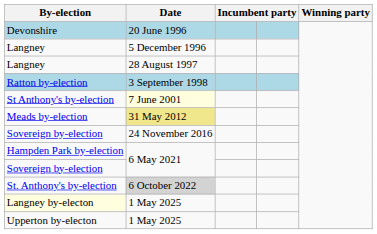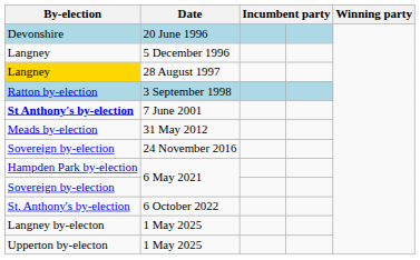Langney / 28 August 1997 | By-election: no background -> gold background
St Anthony's by-election | By-election: normal -> bold
St Anthony's by-election | Date: lightyellow background -> no background
Meads by-election | Date: khaki background -> no background
St. Anthony's by-election | Date: lightgrey background -> no background
Langney by-electon | By-election: lightyellow background -> no background
